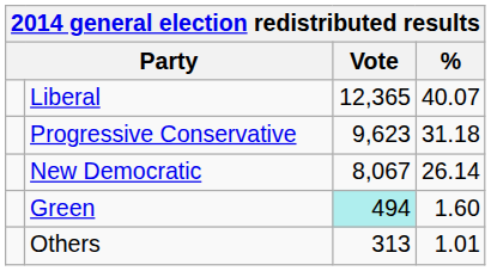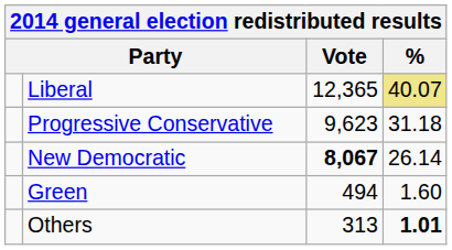Liberal | %: no background -> khaki background
New Democratic | Vote: normal -> bold
Green | Vote: paleturquoise background -> no background
Others | %: normal -> bold
